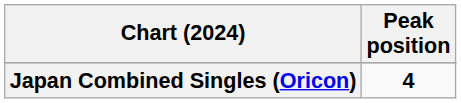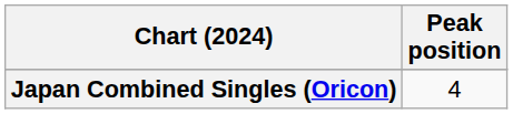row 2 | Peak position: bold -> normal
